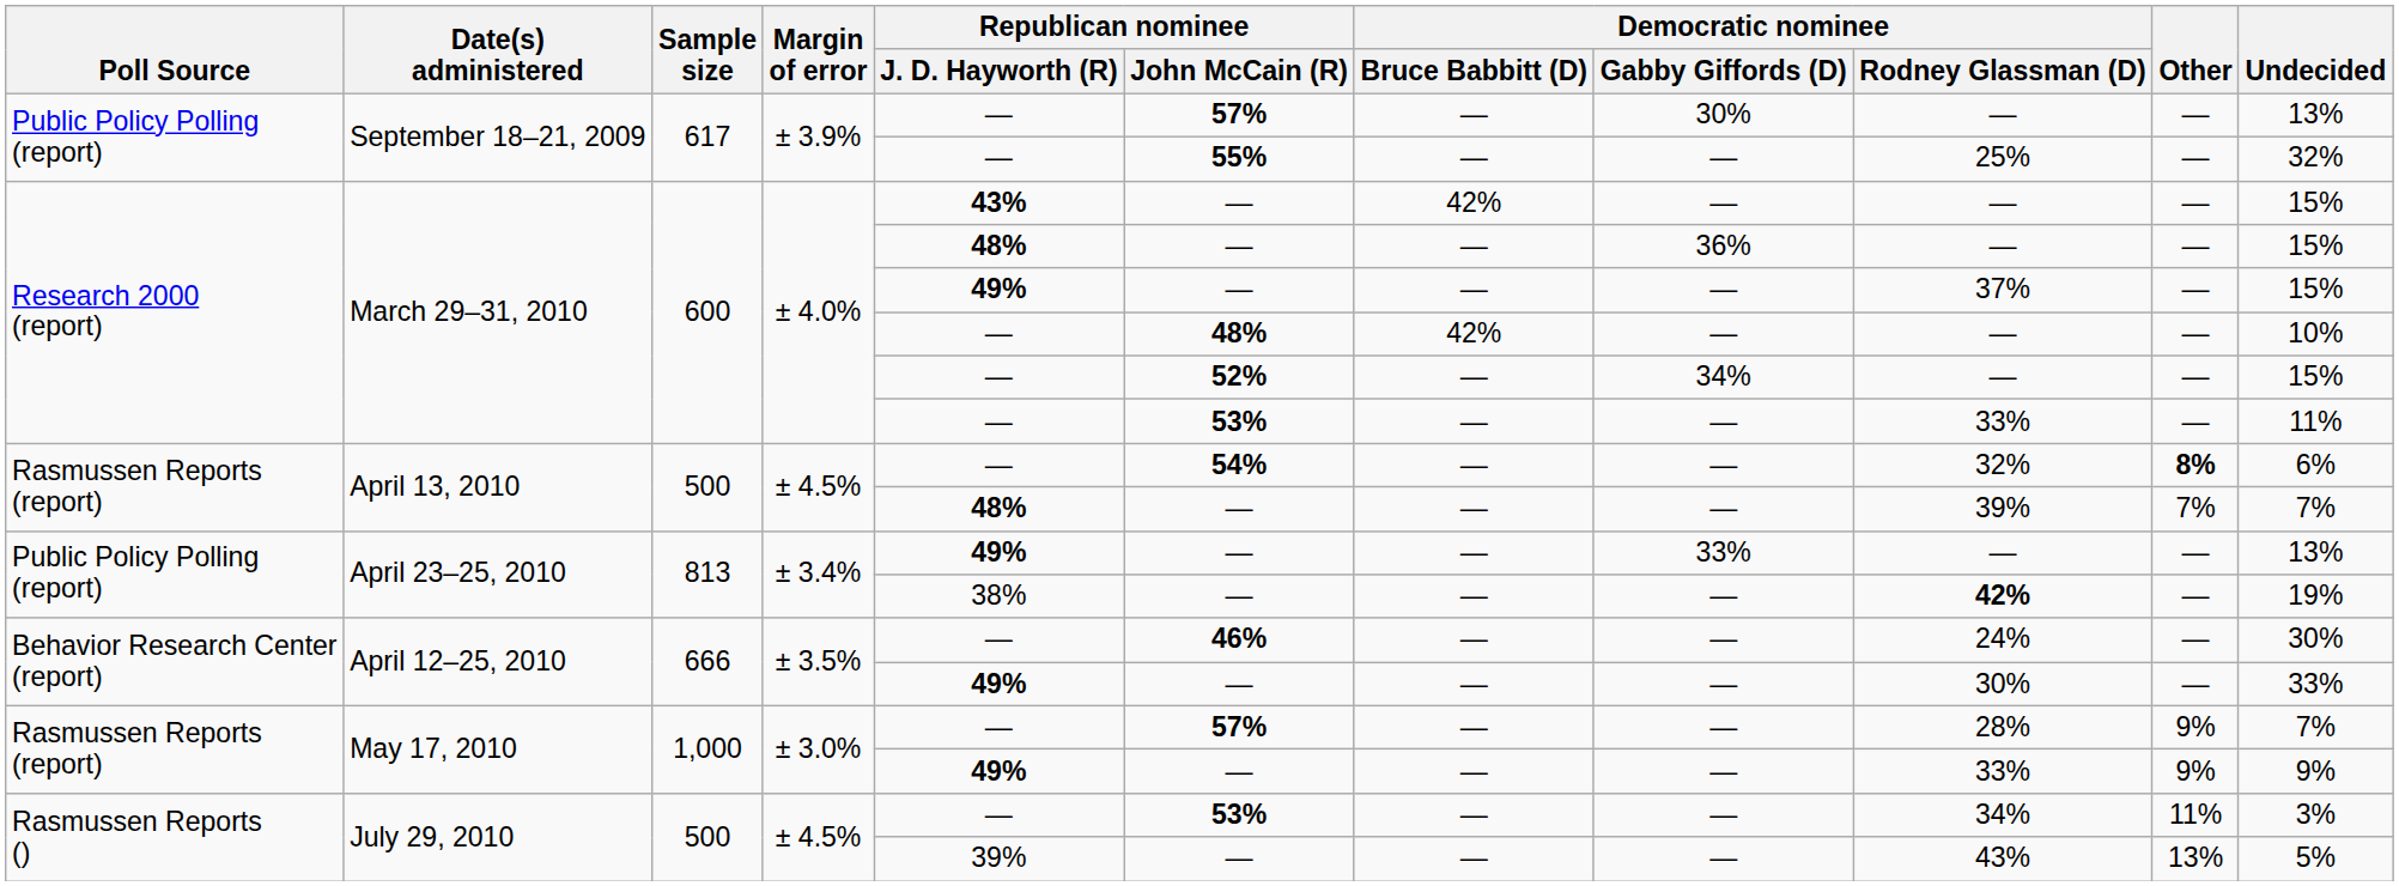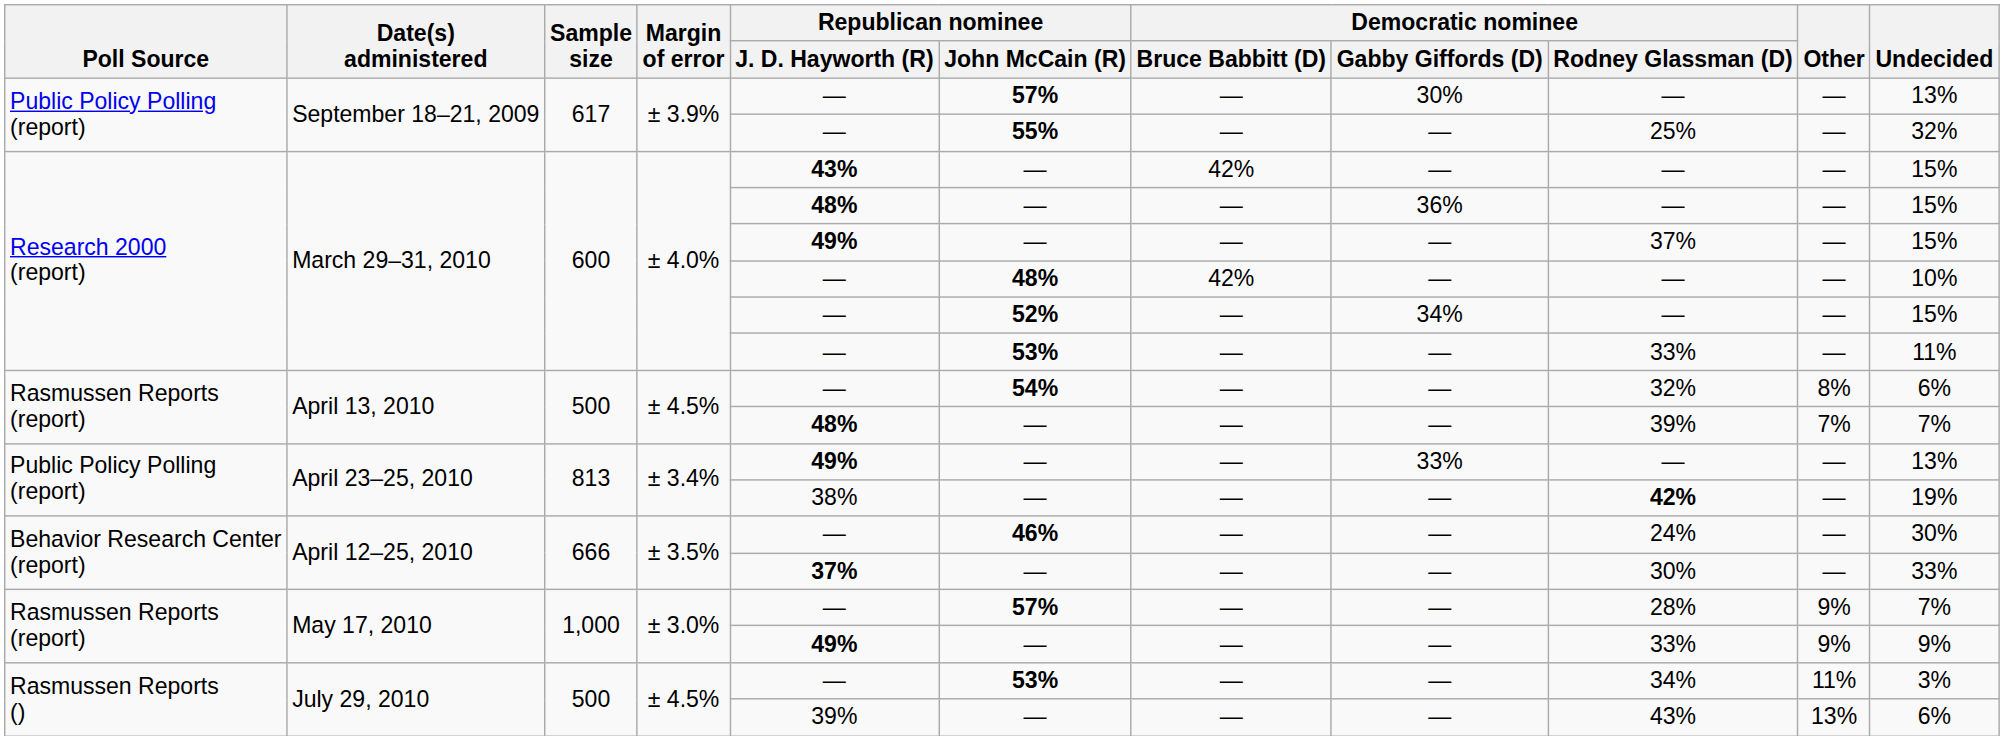row 11 | Other: bold -> normal
row 16 | Republican nominee / J. D. Hayworth (R): 49% -> 37%
row 20 | Undecided: 5% -> 6%
